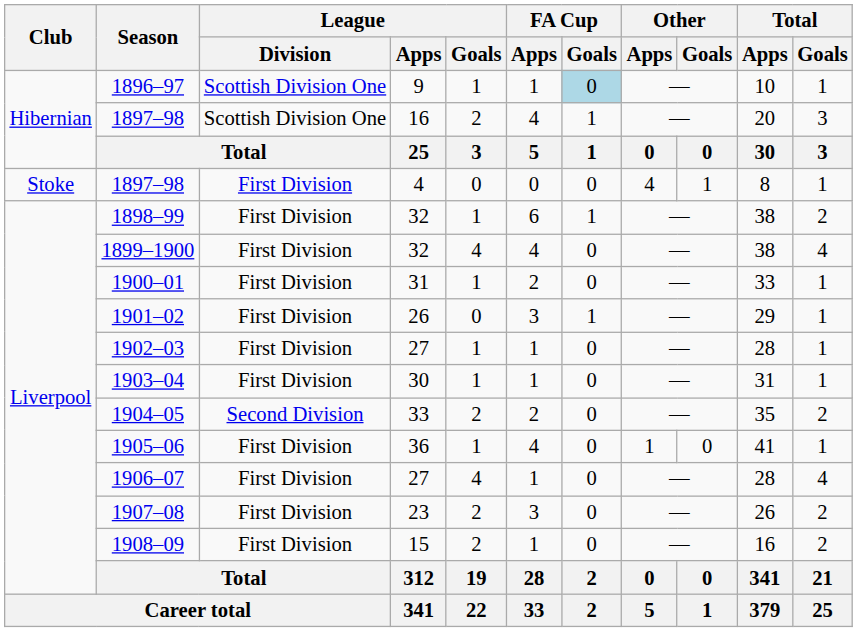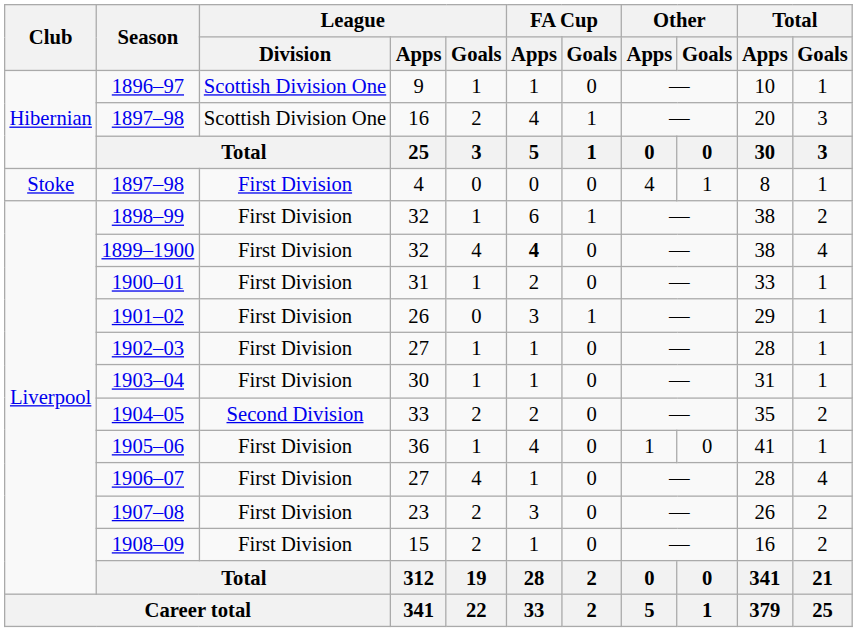1896–97 | FA Cup / Goals: lightblue background -> no background
1899–1900 | FA Cup / Apps: normal -> bold
